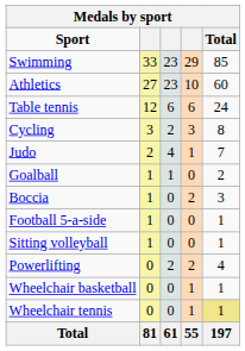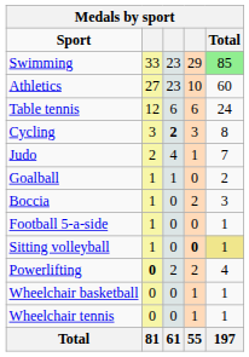Swimming | Total: no background -> lightgreen background
Cycling | column 3: normal -> bold
Sitting volleyball | column 4: normal -> bold
Sitting volleyball | Total: no background -> khaki background
Powerlifting | column 2: normal -> bold
Wheelchair tennis | Total: khaki background -> no background
